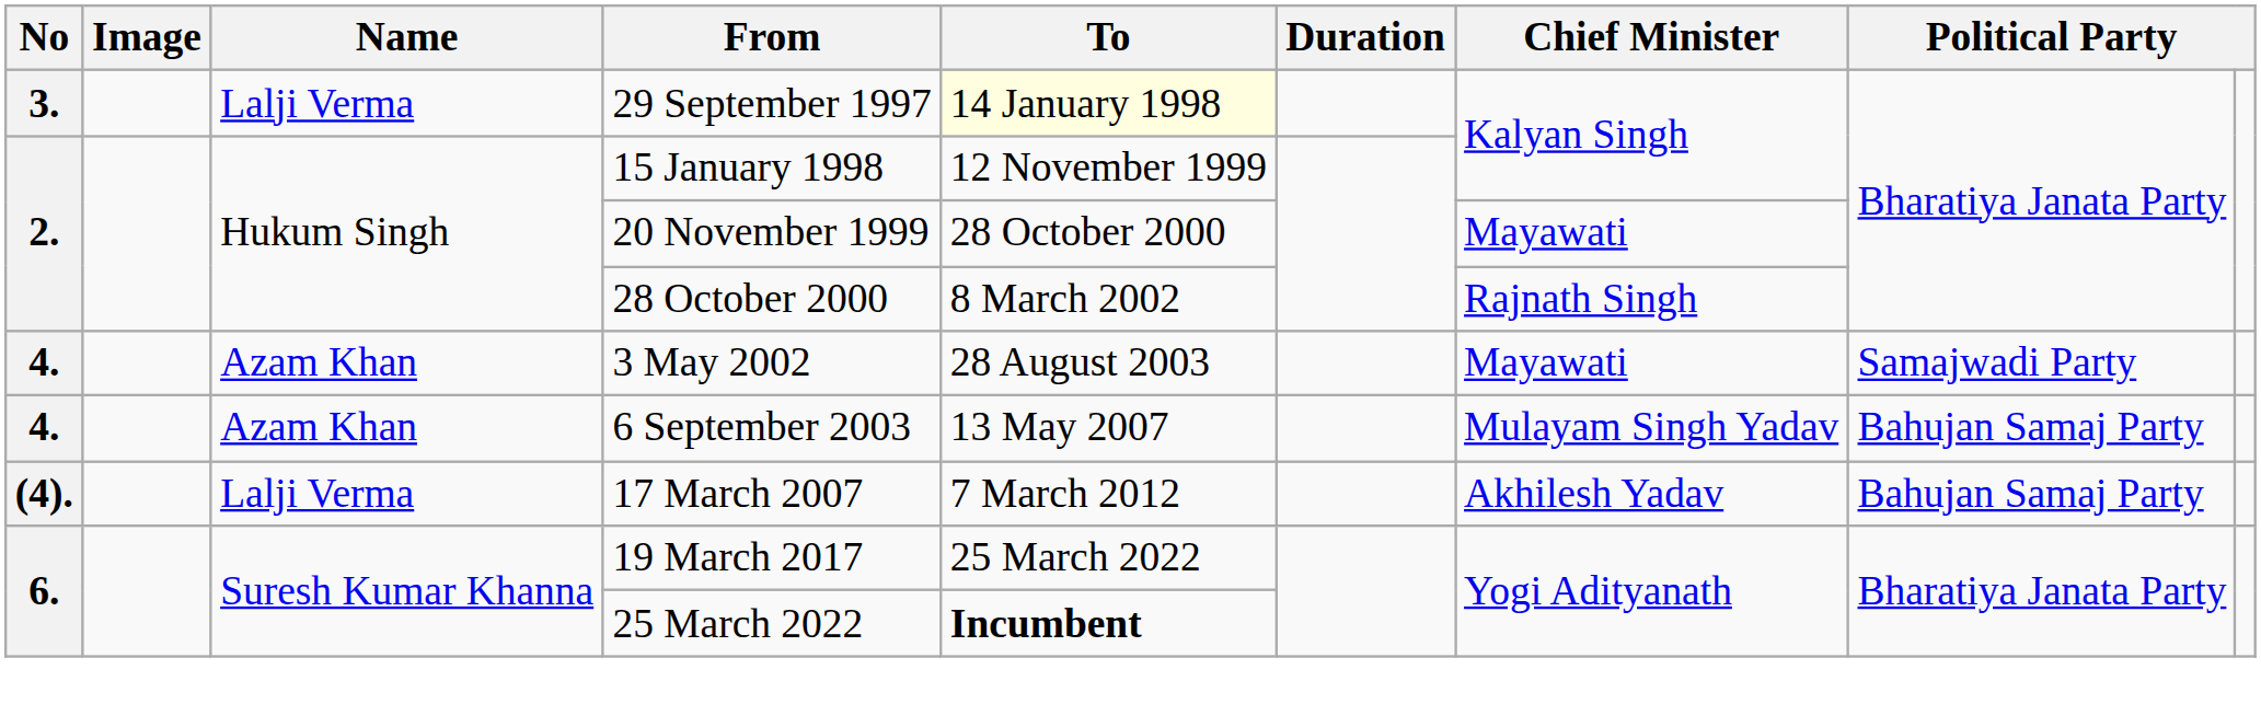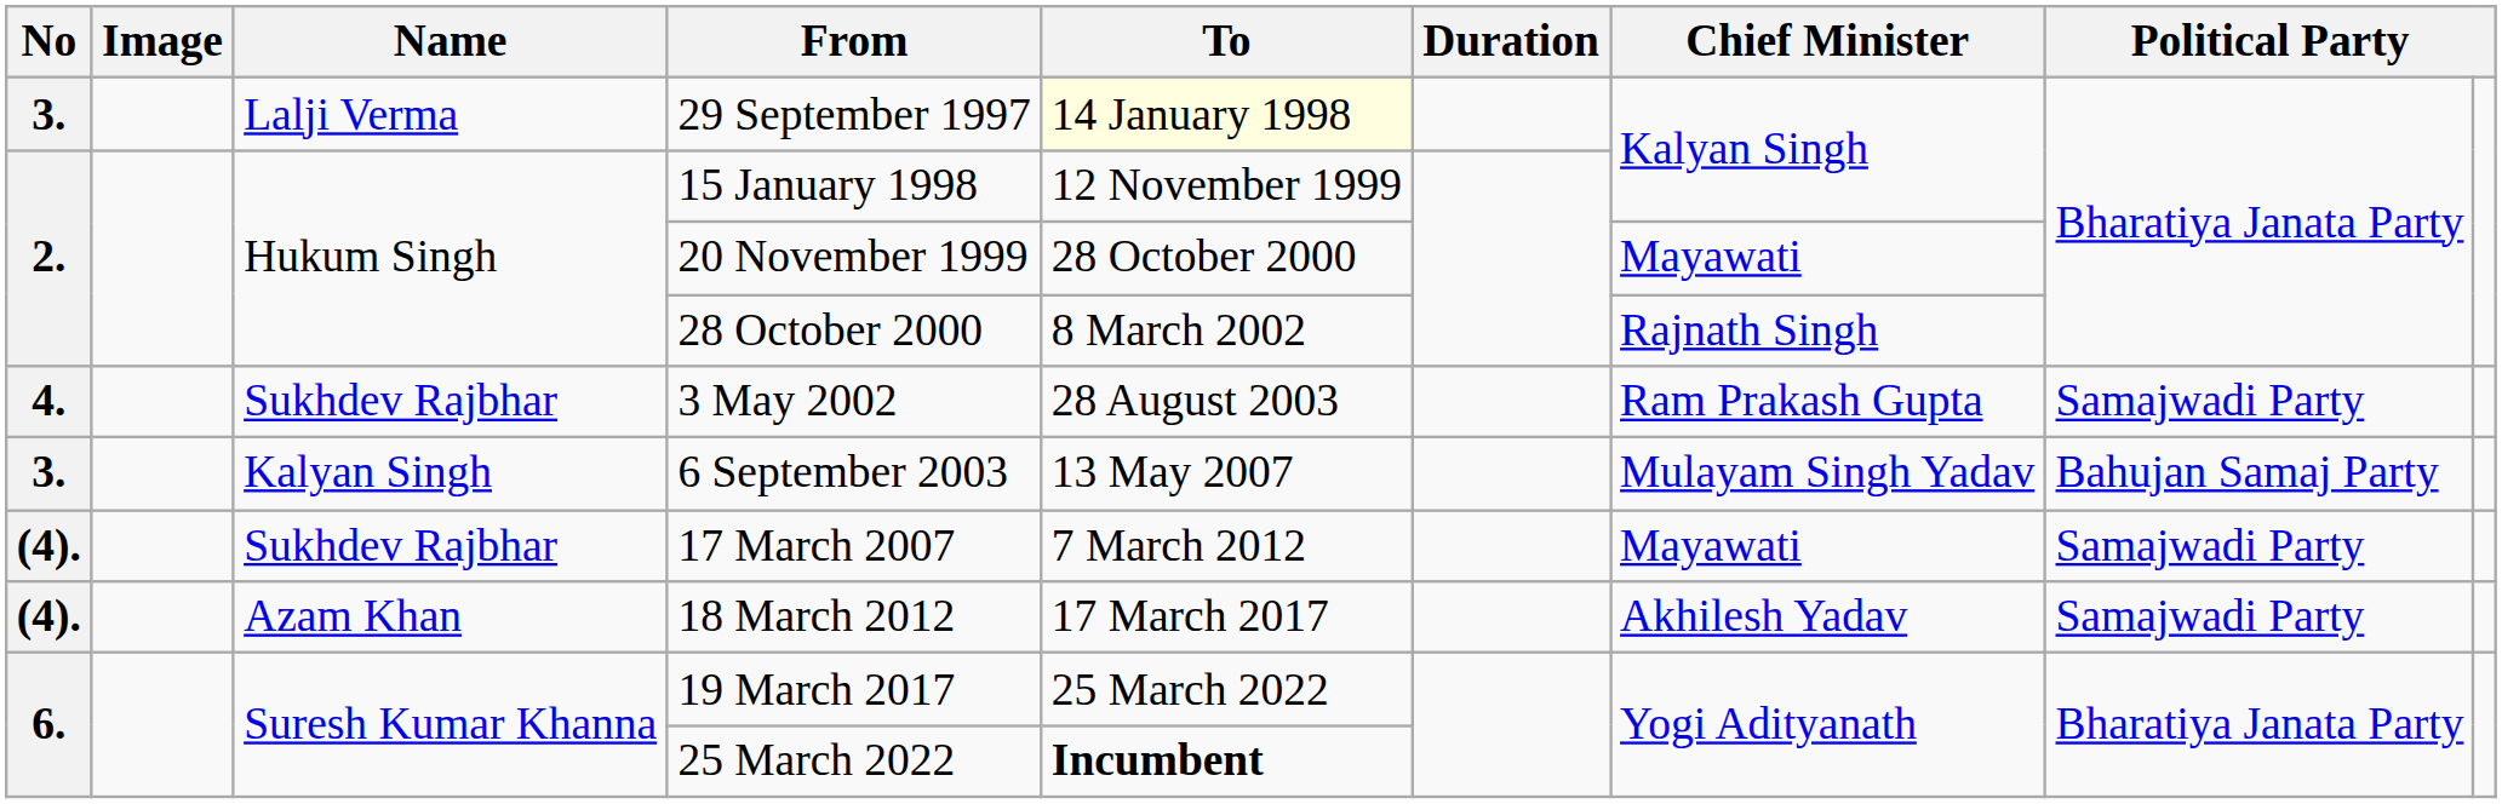3 May 2002 | Name: Azam Khan -> Sukhdev Rajbhar
3 May 2002 | Chief Minister: Mayawati -> Ram Prakash Gupta
6 September 2003 | No: 4. -> 3.
6 September 2003 | Name: Azam Khan -> Kalyan Singh
17 March 2007 | Name: Lalji Verma -> Sukhdev Rajbhar
17 March 2007 | Chief Minister: Akhilesh Yadav -> Mayawati
17 March 2007 | column 8: Bahujan Samaj Party -> Samajwadi Party
+ row: (4). | Azam Khan | 18 March 2012 | 17 March 2017 | Akhilesh Yadav | Samajwadi Party
